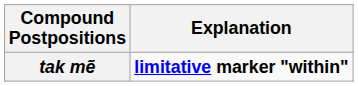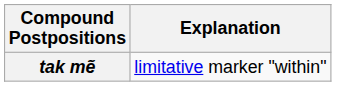tak mẽ | Explanation: bold -> normal
